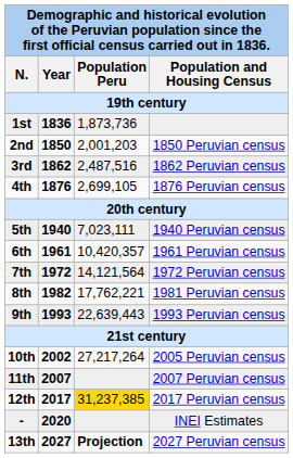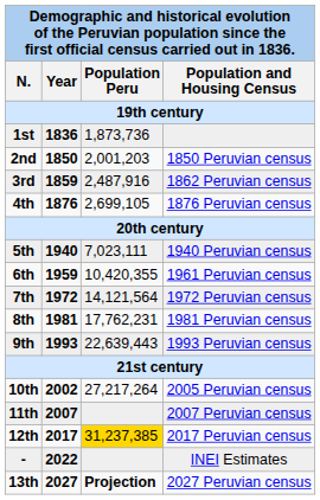3rd | Year: 1862 -> 1859
3rd | Population Peru: 2,487,516 -> 2,487,916
6th | Year: 1961 -> 1959
6th | Population Peru: 10,420,357 -> 10,420,355
8th | Year: 1982 -> 1981
8th | Population Peru: 17,762,221 -> 17,762,231
- | Year: 2020 -> 2022
